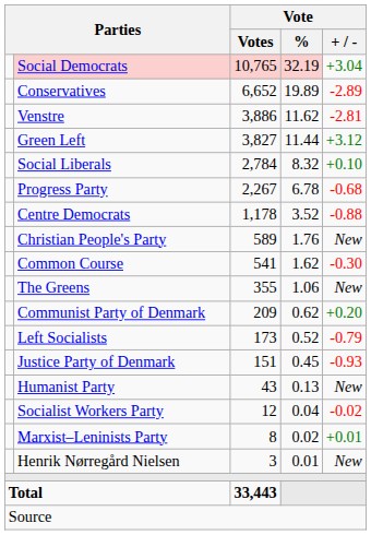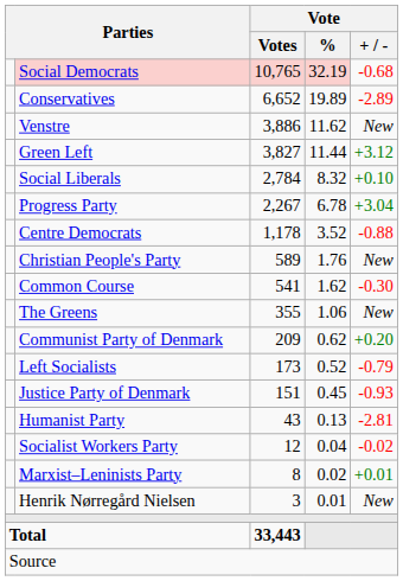Social Democrats | Vote / + / -: +3.04 -> -0.68
Venstre | Vote / + / -: -2.81 -> New
Progress Party | Vote / + / -: -0.68 -> +3.04
Humanist Party | Vote / + / -: New -> -2.81
